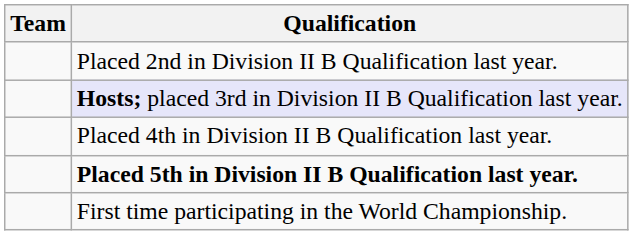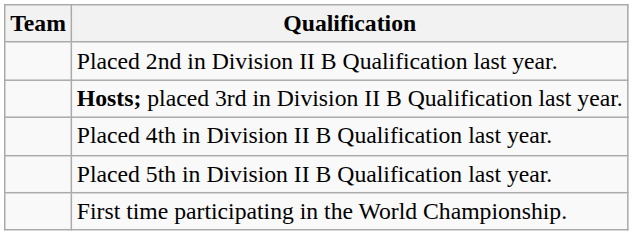Hosts; placed 3rd in Division II B Qualification last year. | Qualification: lavender background -> no background
Placed 5th in Division II B Qualification last year. | Qualification: bold -> normal
